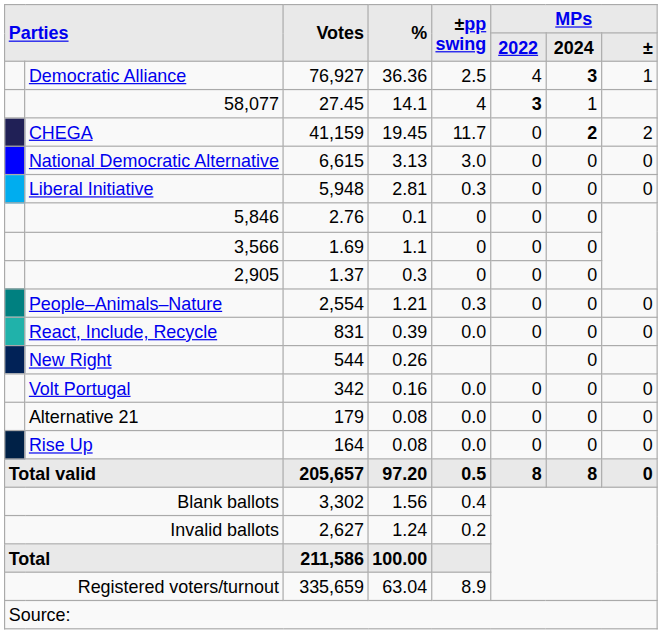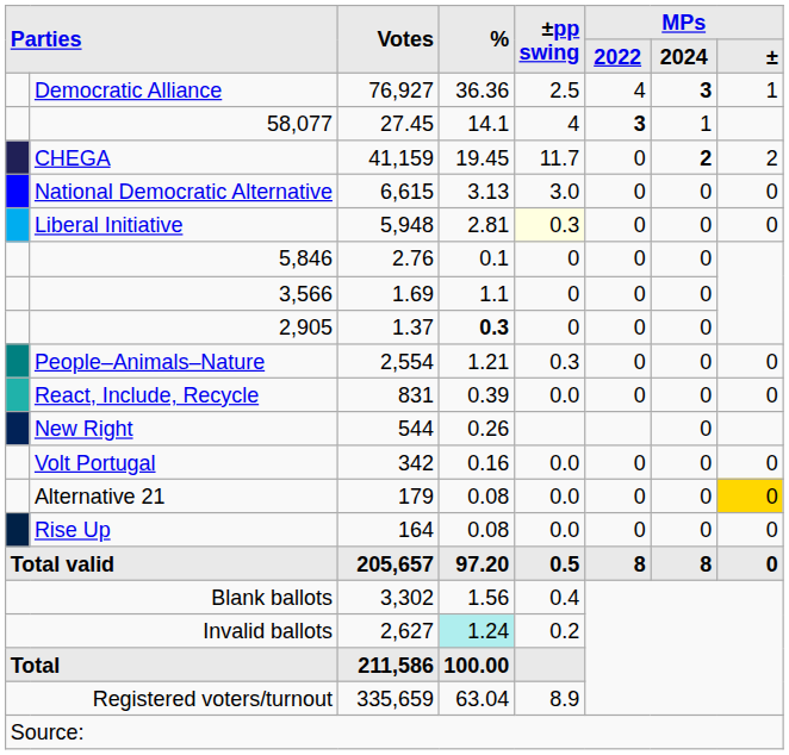Liberal Initiative | ±pp swing: no background -> lightyellow background
2,905 | %: normal -> bold
Alternative 21 | MPs / ±: no background -> gold background
Invalid ballots | %: no background -> paleturquoise background
